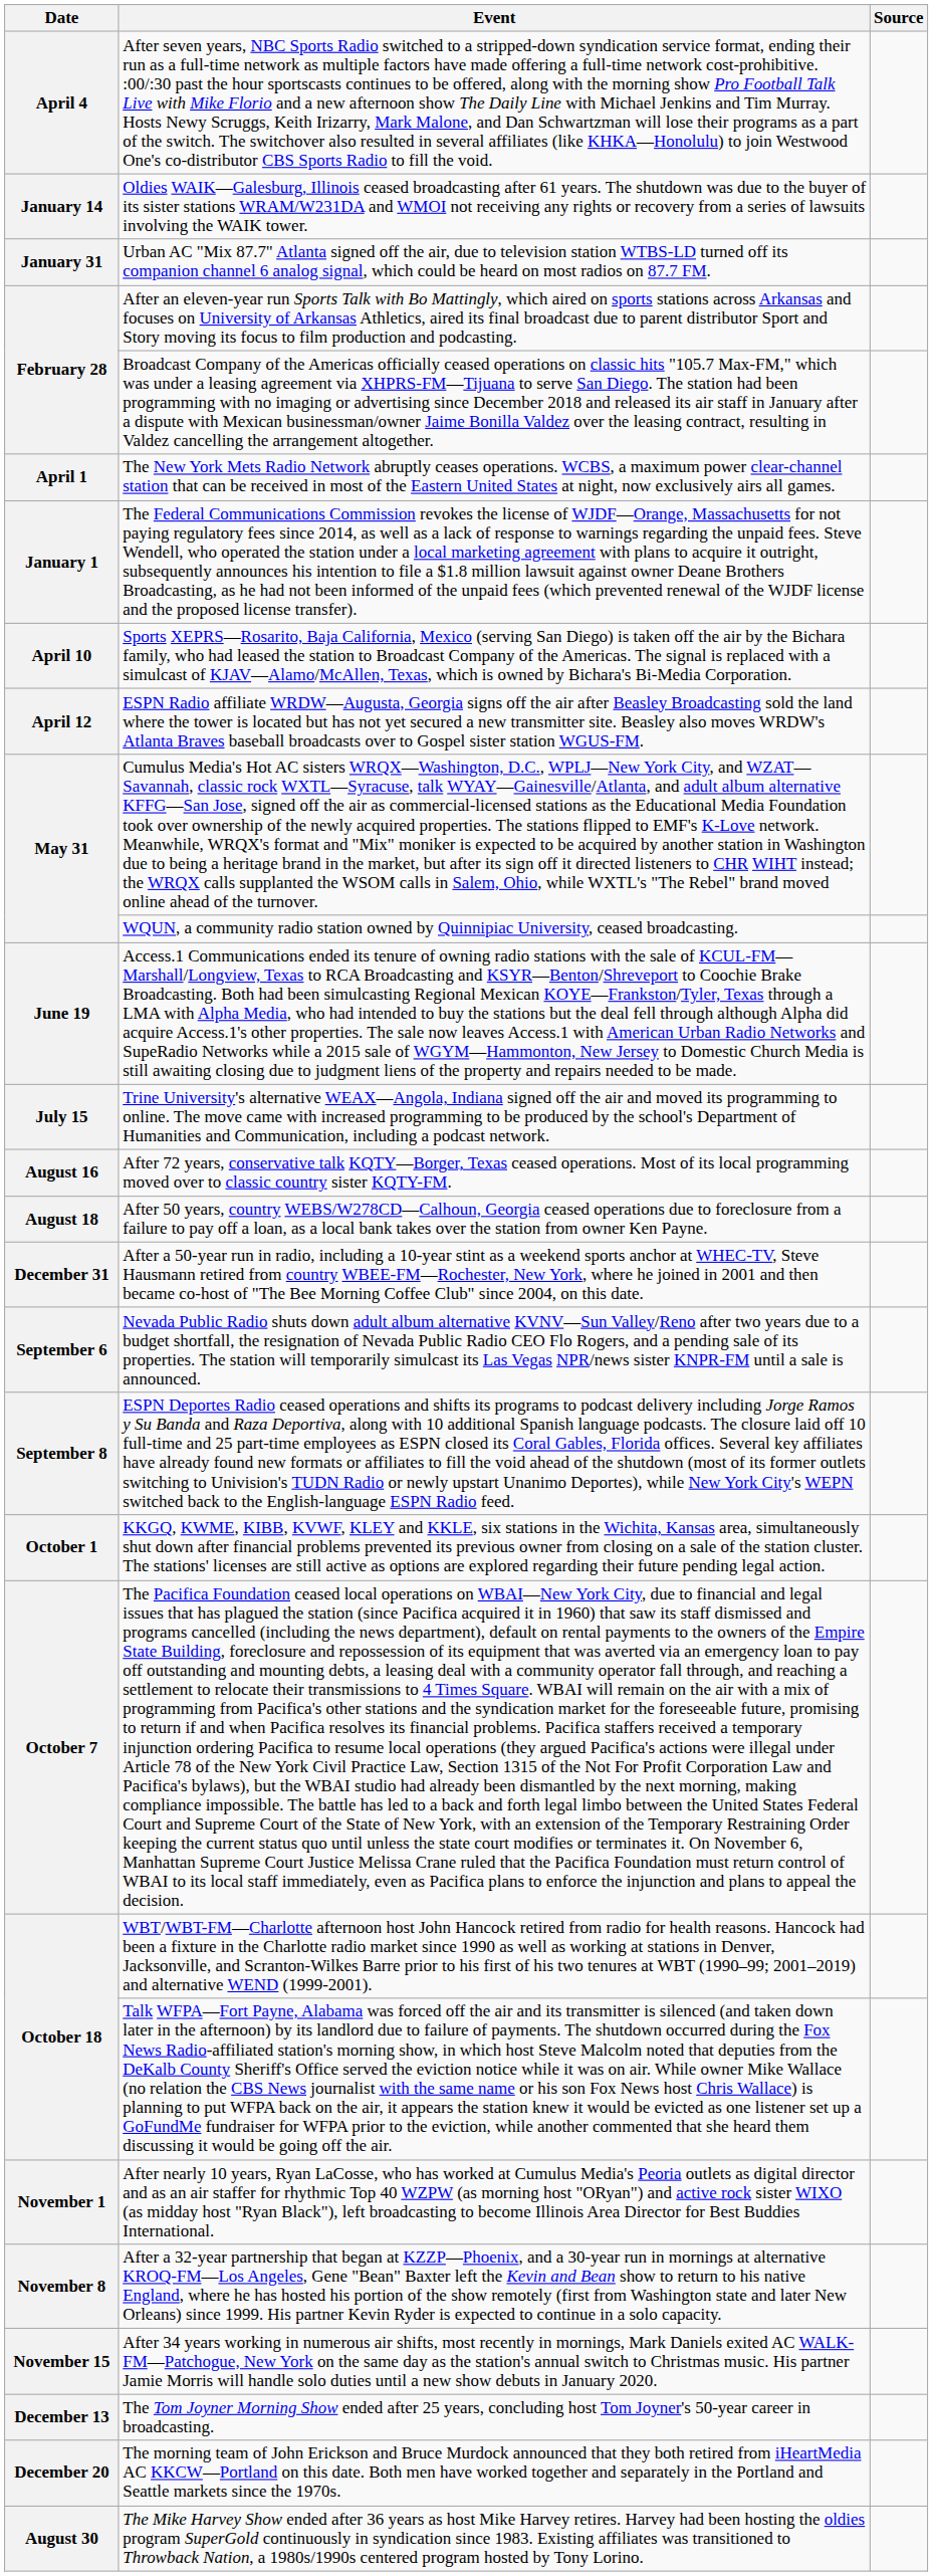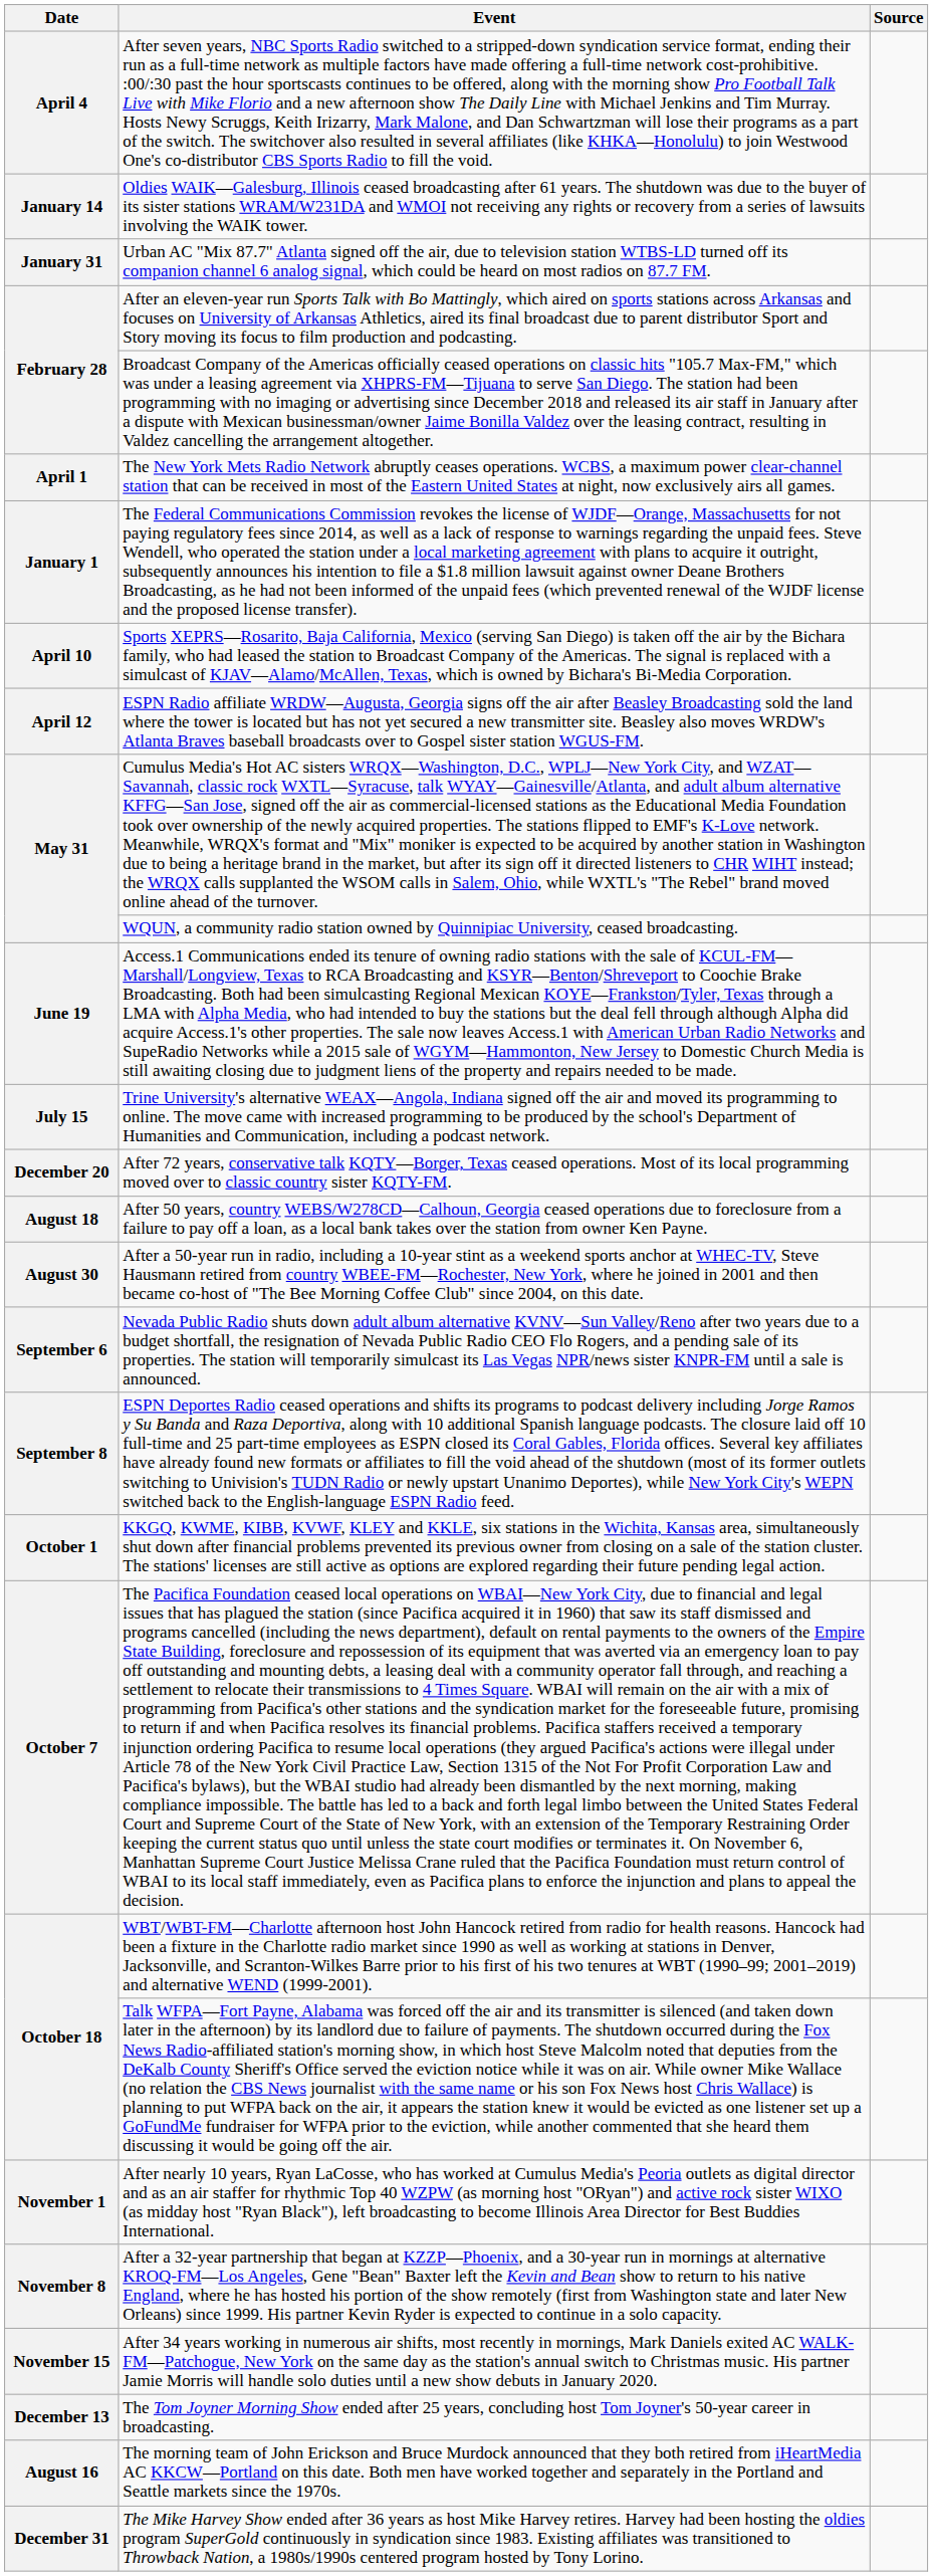row 15 | Date: August 16 -> December 20
row 17 | Date: December 31 -> August 30
row 28 | Date: December 20 -> August 16
row 29 | Date: August 30 -> December 31
